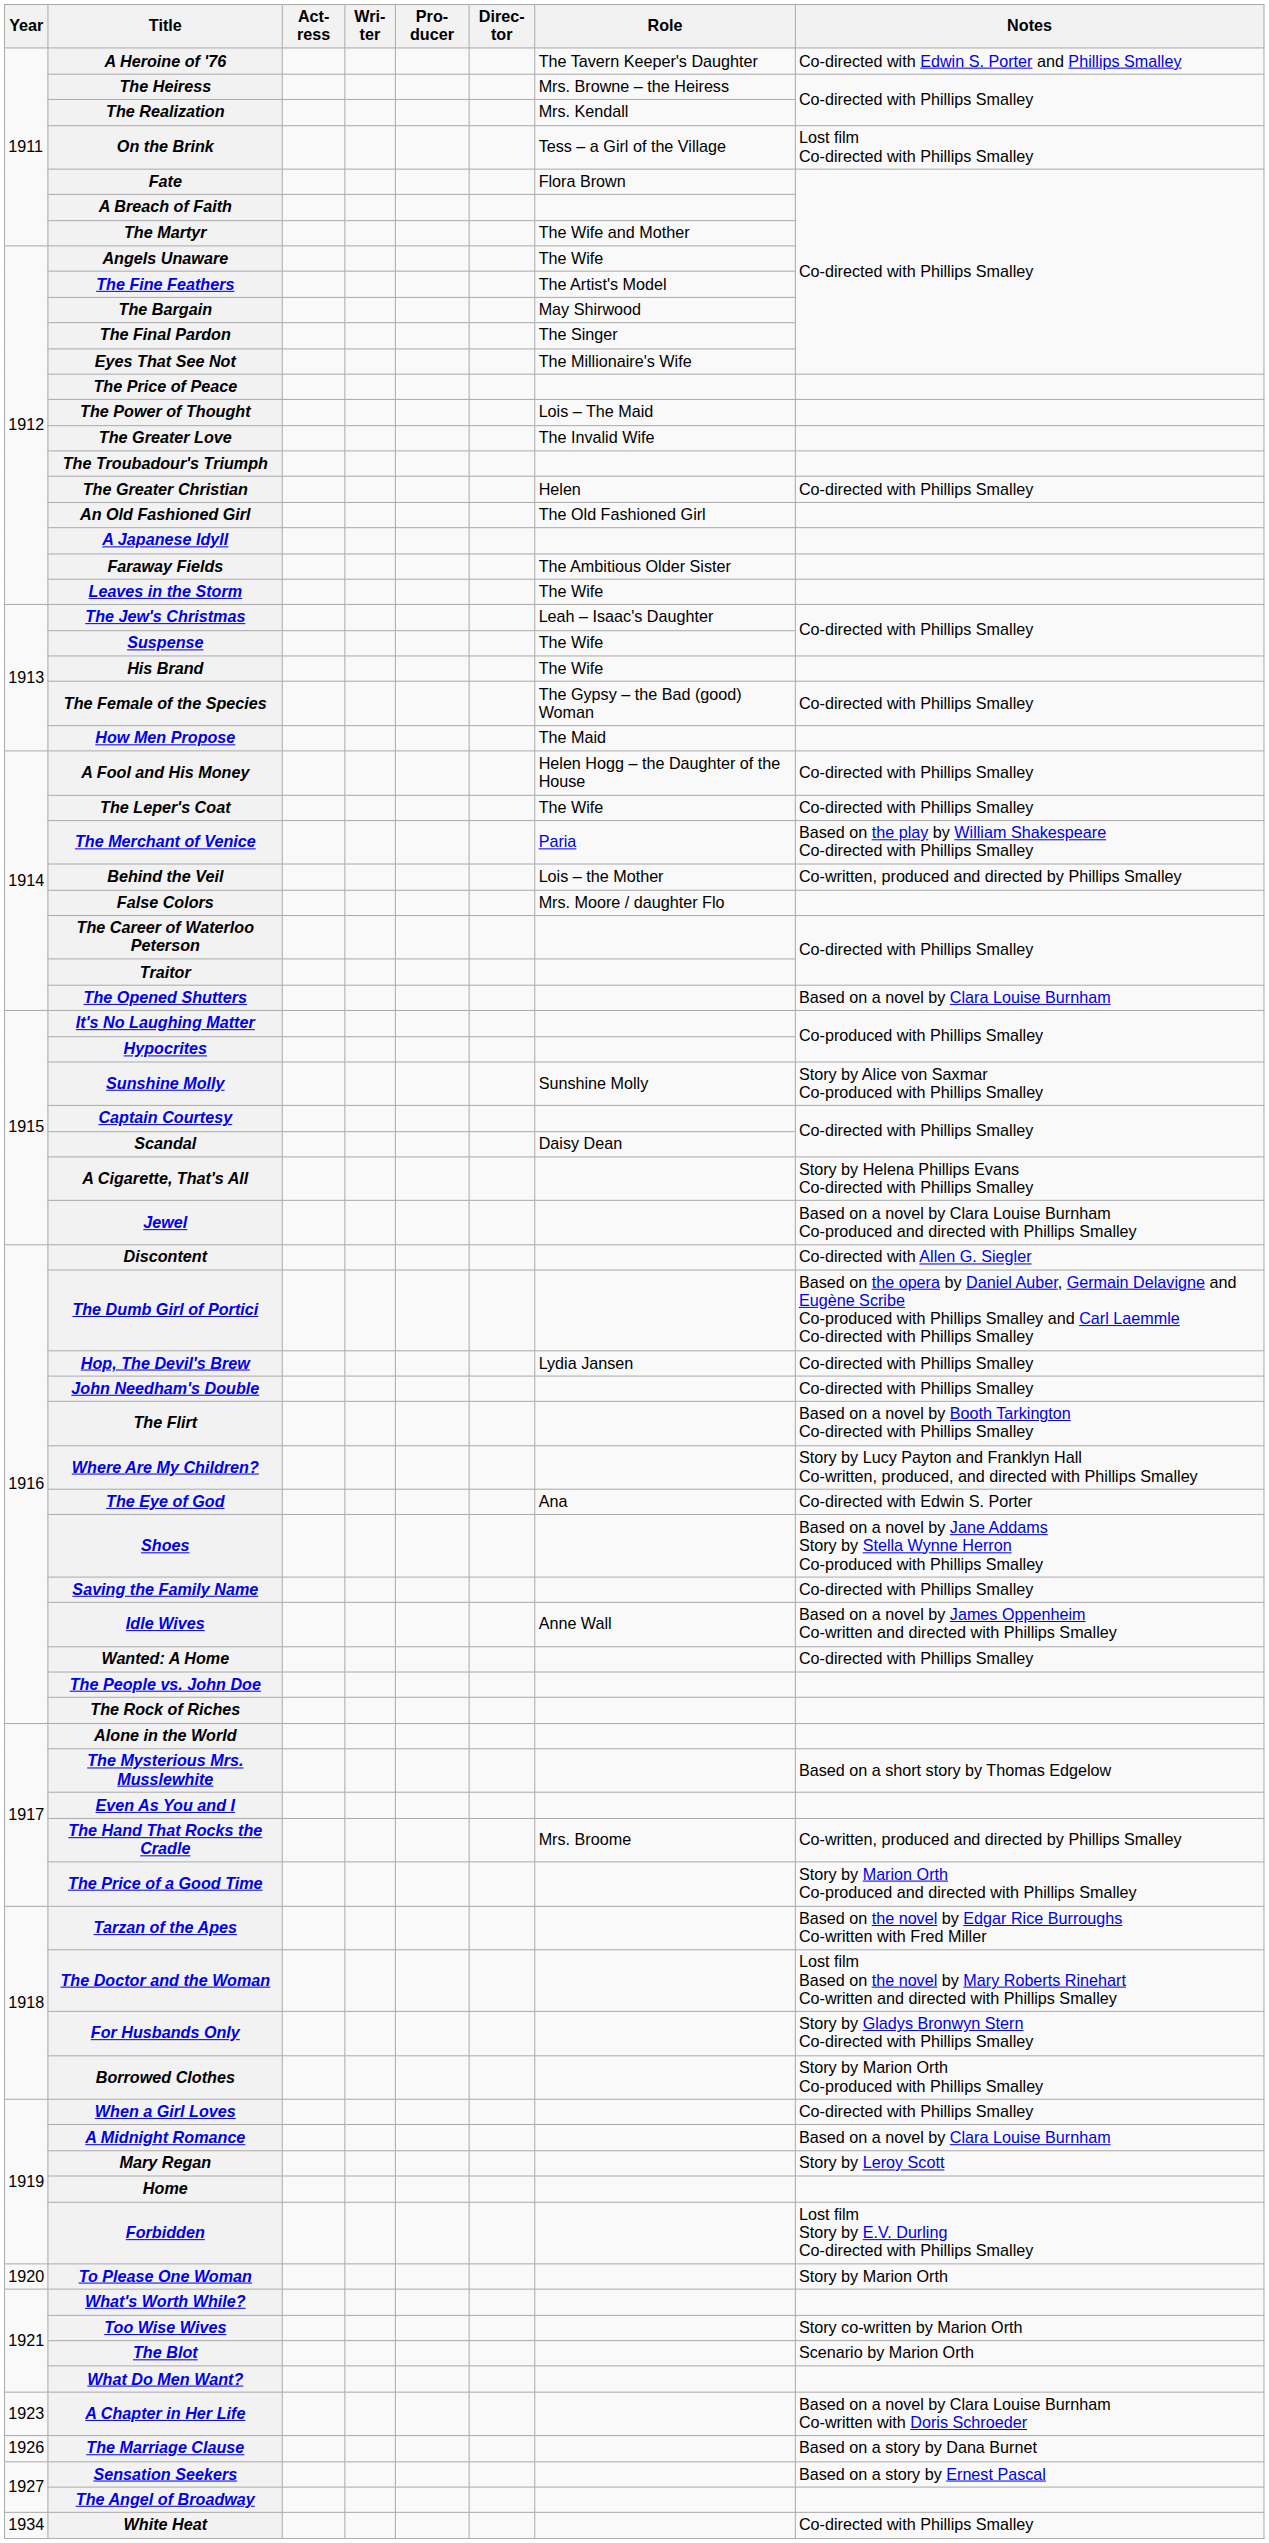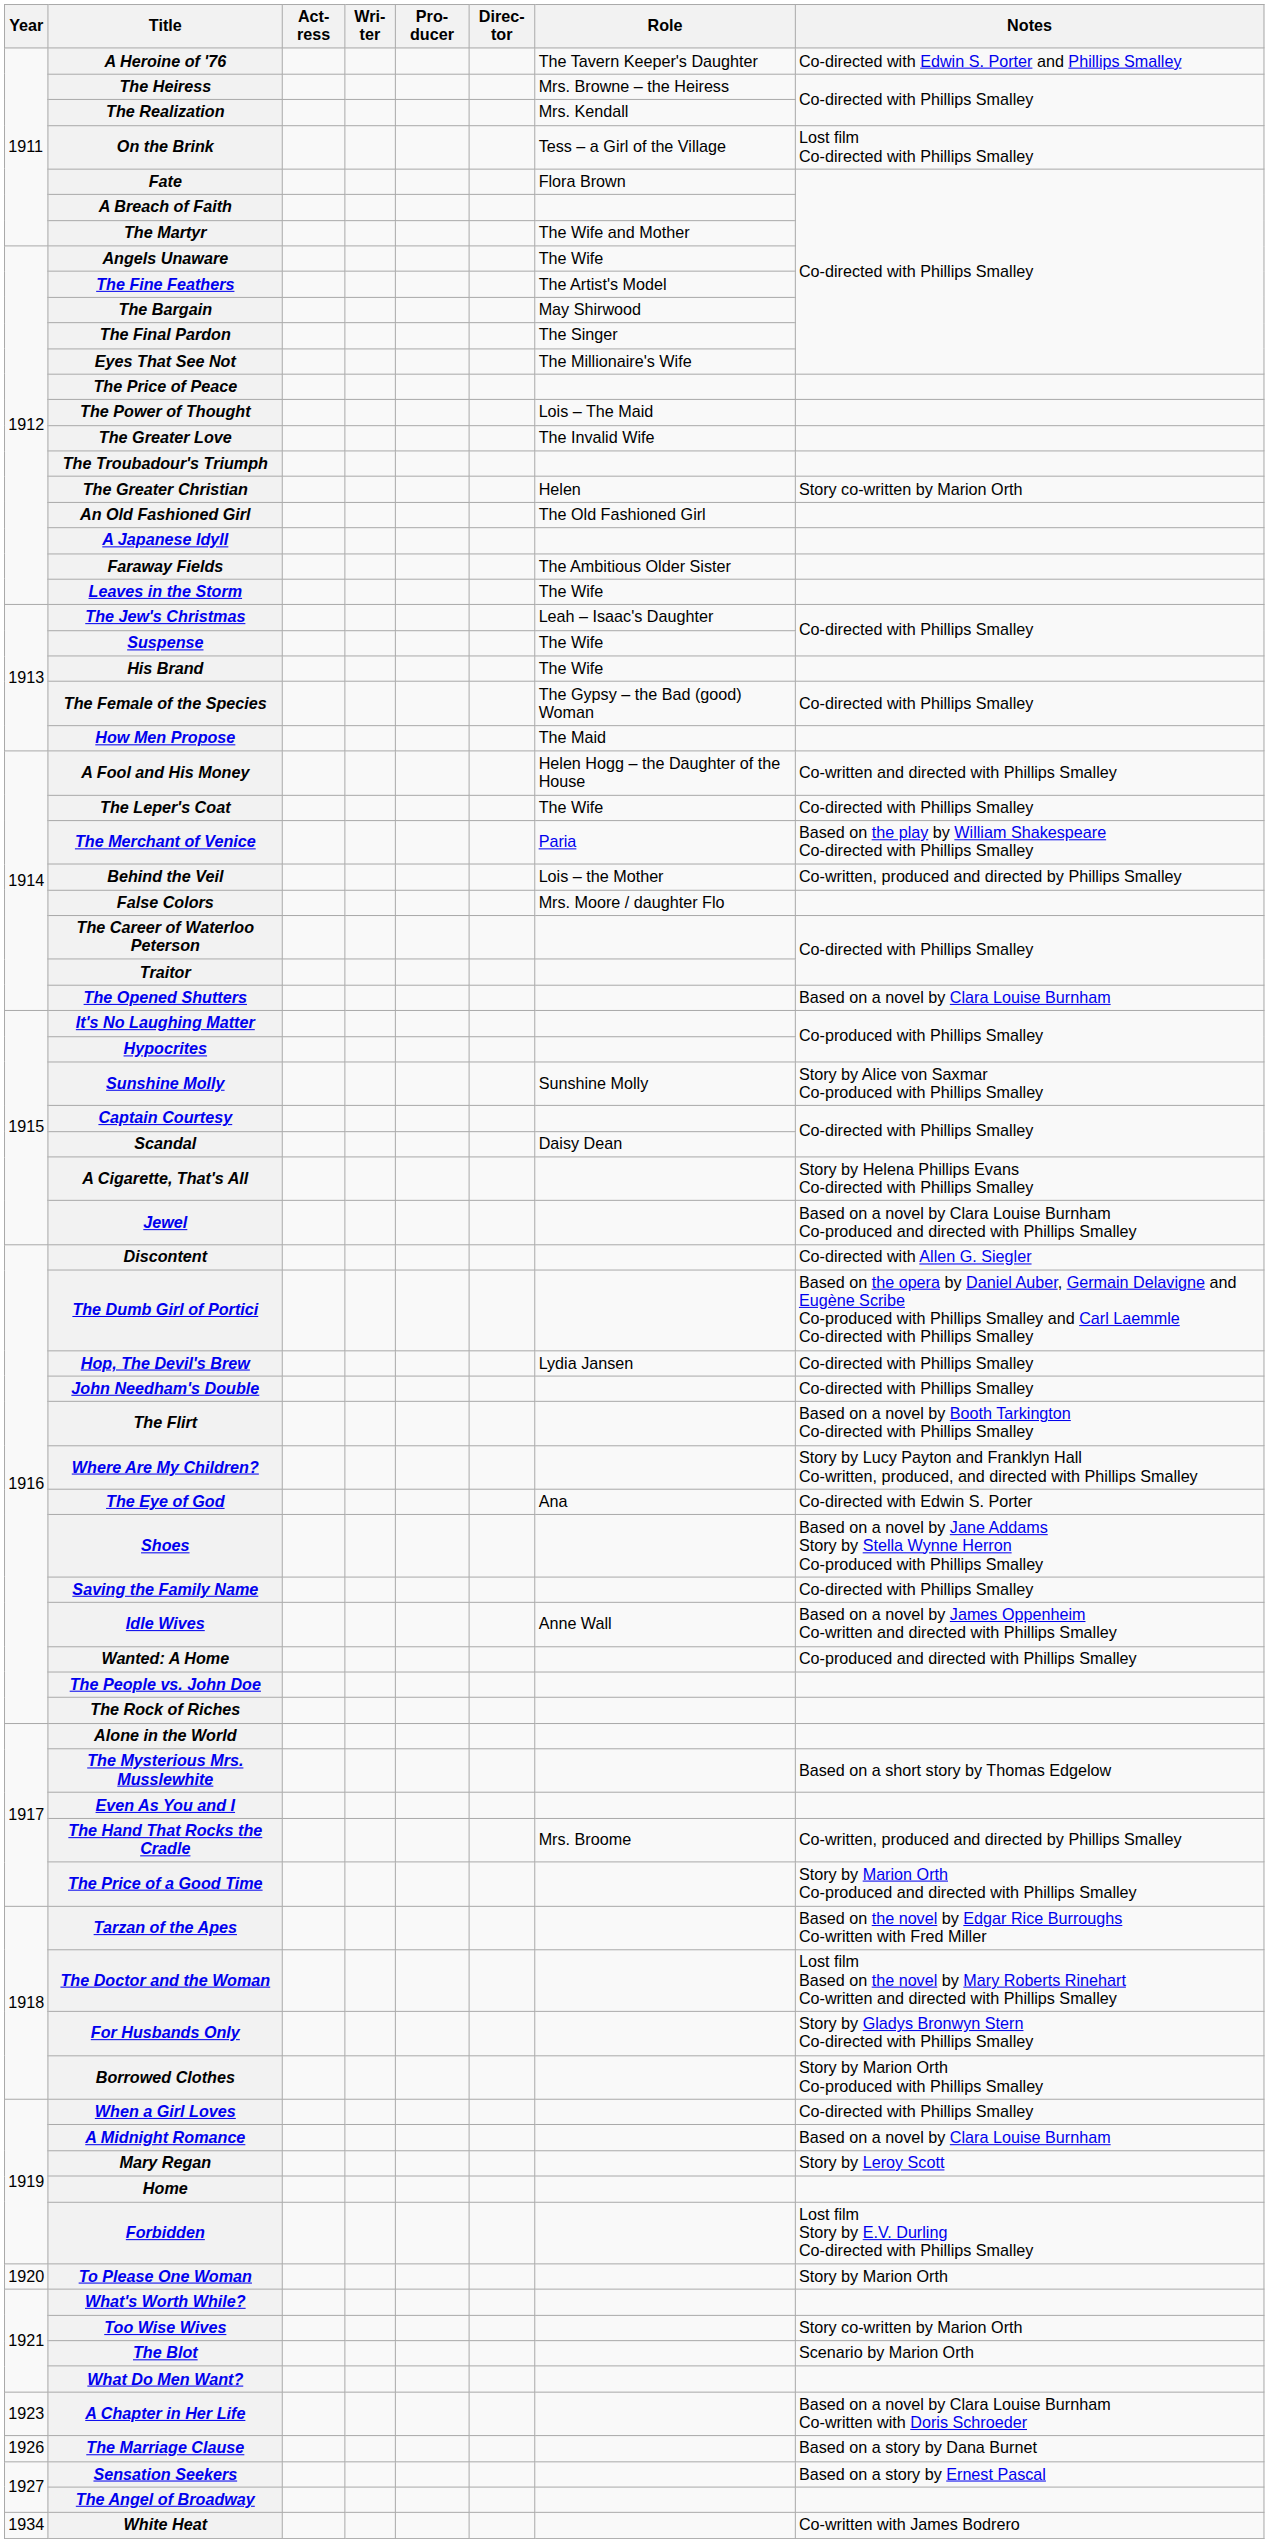The Greater Christian | Notes: Co-directed with Phillips Smalley -> Story co-written by Marion Orth
A Fool and His Money | Notes: Co-directed with Phillips Smalley -> Co-written and directed with Phillips Smalley
Wanted: A Home | Notes: Co-directed with Phillips Smalley -> Co-produced and directed with Phillips Smalley
White Heat | Notes: Co-directed with Phillips Smalley -> Co-written with James Bodrero
